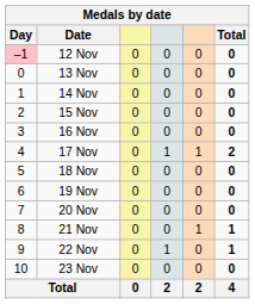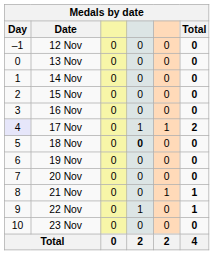12 Nov | Day: pink background -> no background
17 Nov | Day: no background -> lavender background
18 Nov | column 4: normal -> bold
